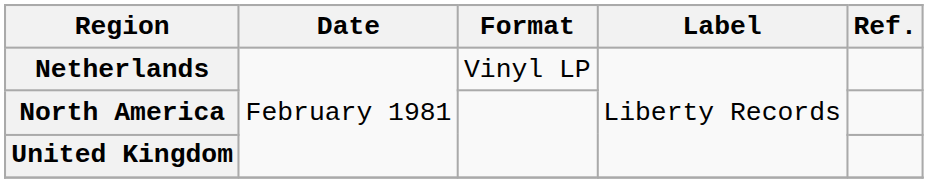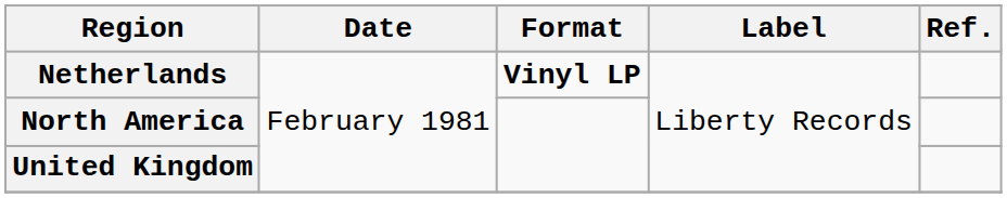Netherlands | Format: normal -> bold
